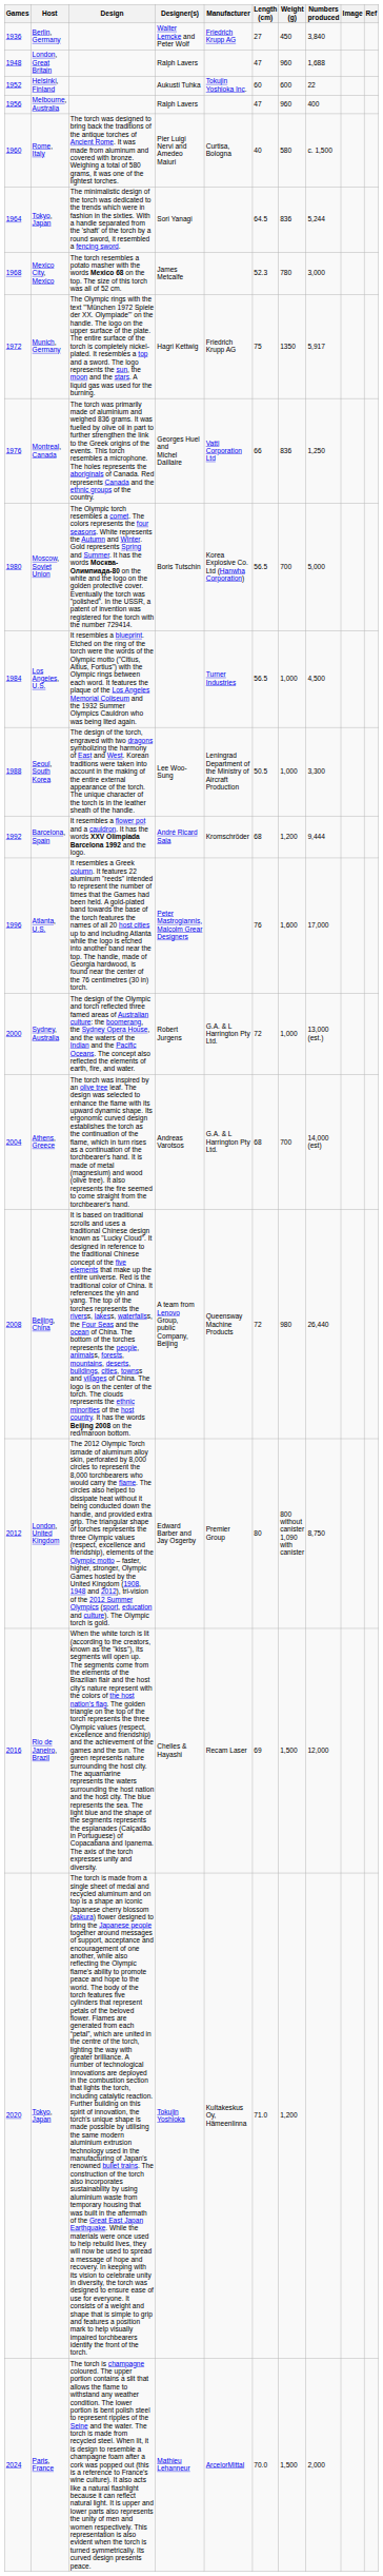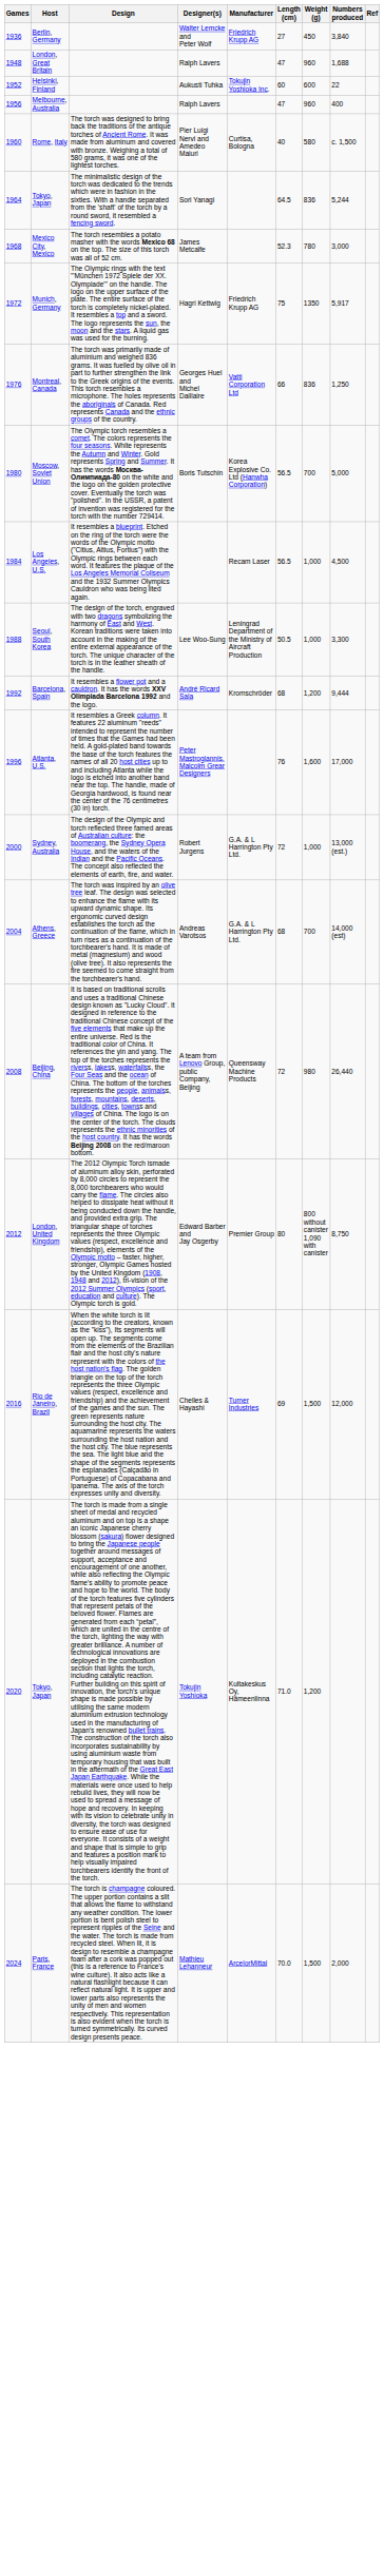- column: Image
Los Angeles, U.S. | Manufacturer: Turner Industries -> Recam Laser
Rio de Janeiro, Brazil | Manufacturer: Recam Laser -> Turner Industries
